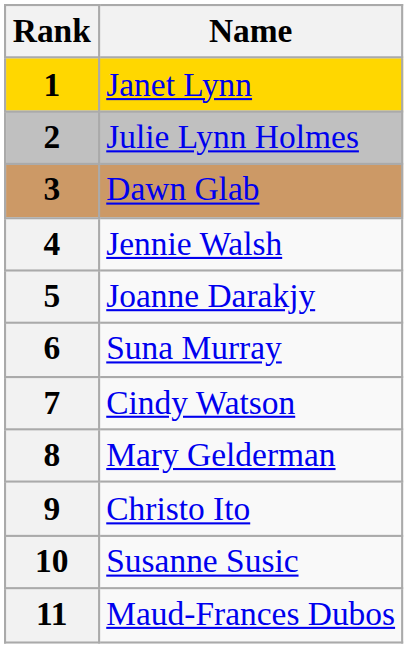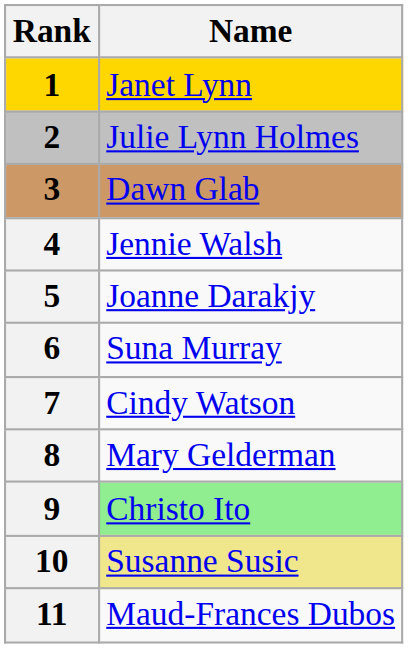Christo Ito | Name: no background -> lightgreen background
Susanne Susic | Name: no background -> khaki background
